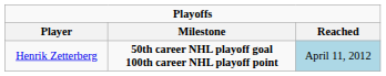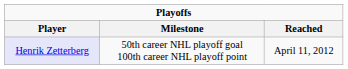row 3 | Player: no background -> lavender background
row 3 | Milestone: bold -> normal
row 3 | Reached: lightblue background -> no background
